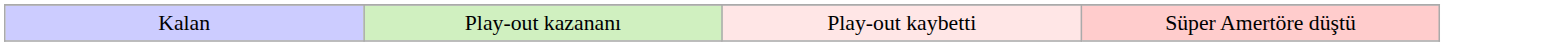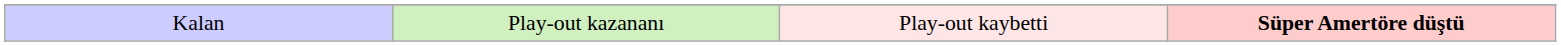Kalan | column 4: normal -> bold
